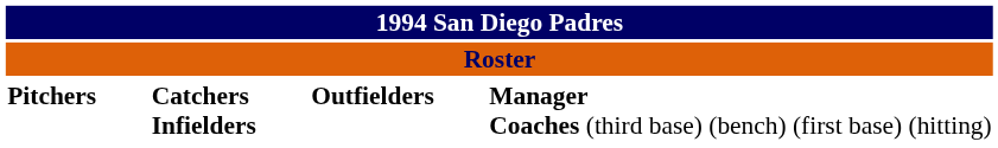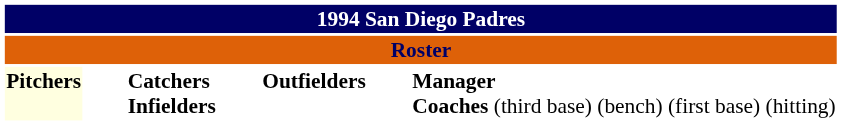Pitchers | column 1: no background -> lightyellow background
